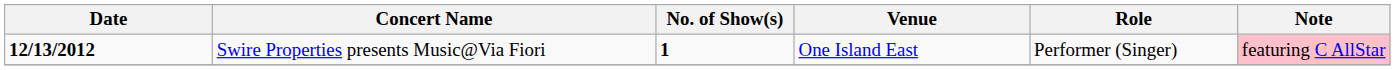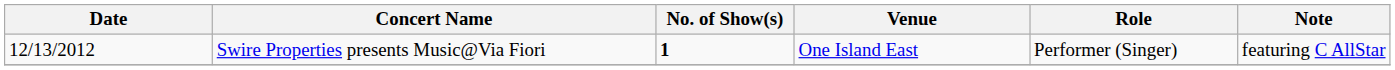Swire Properties presents Music@Via Fiori | Date: bold -> normal
Swire Properties presents Music@Via Fiori | Note: pink background -> no background
